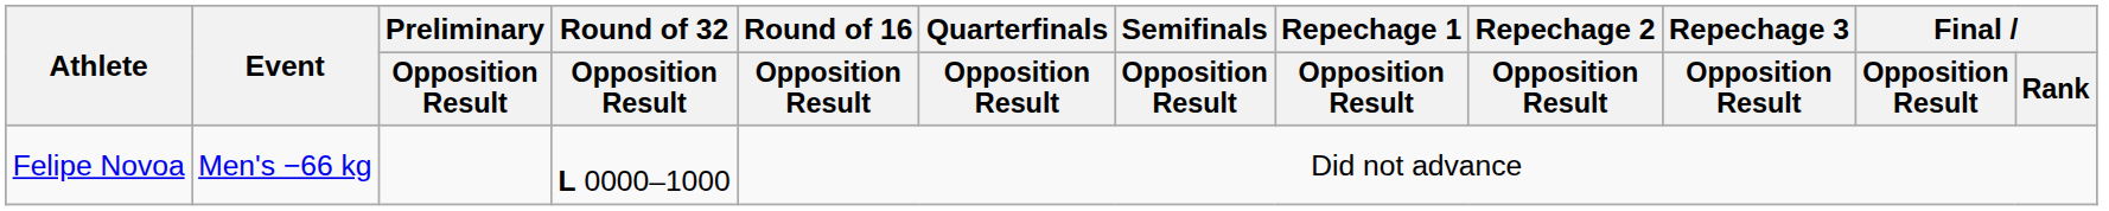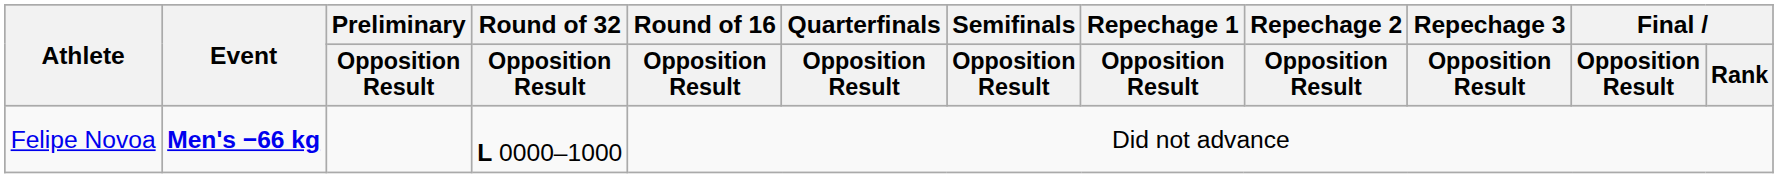Felipe Novoa | Event: normal -> bold
